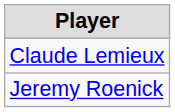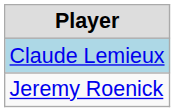row 2 | column 1: no background -> lightblue background
